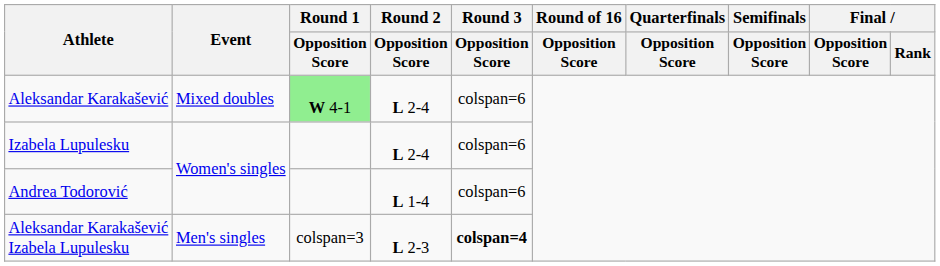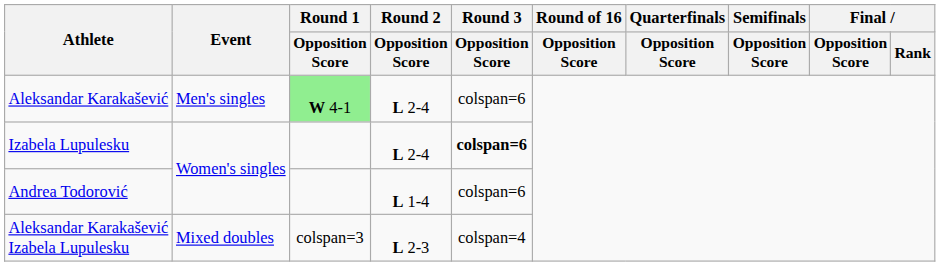Aleksandar Karakašević | Event: Mixed doubles -> Men's singles
Izabela Lupulesku | Round 3 / Opposition Score: normal -> bold
Aleksandar Karakašević Izabela Lupulesku | Event: Men's singles -> Mixed doubles
Aleksandar Karakašević Izabela Lupulesku | Round 3 / Opposition Score: bold -> normal
